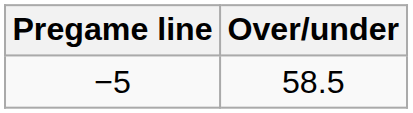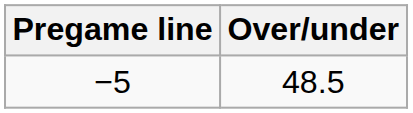−5 | Over/under: 58.5 -> 48.5
